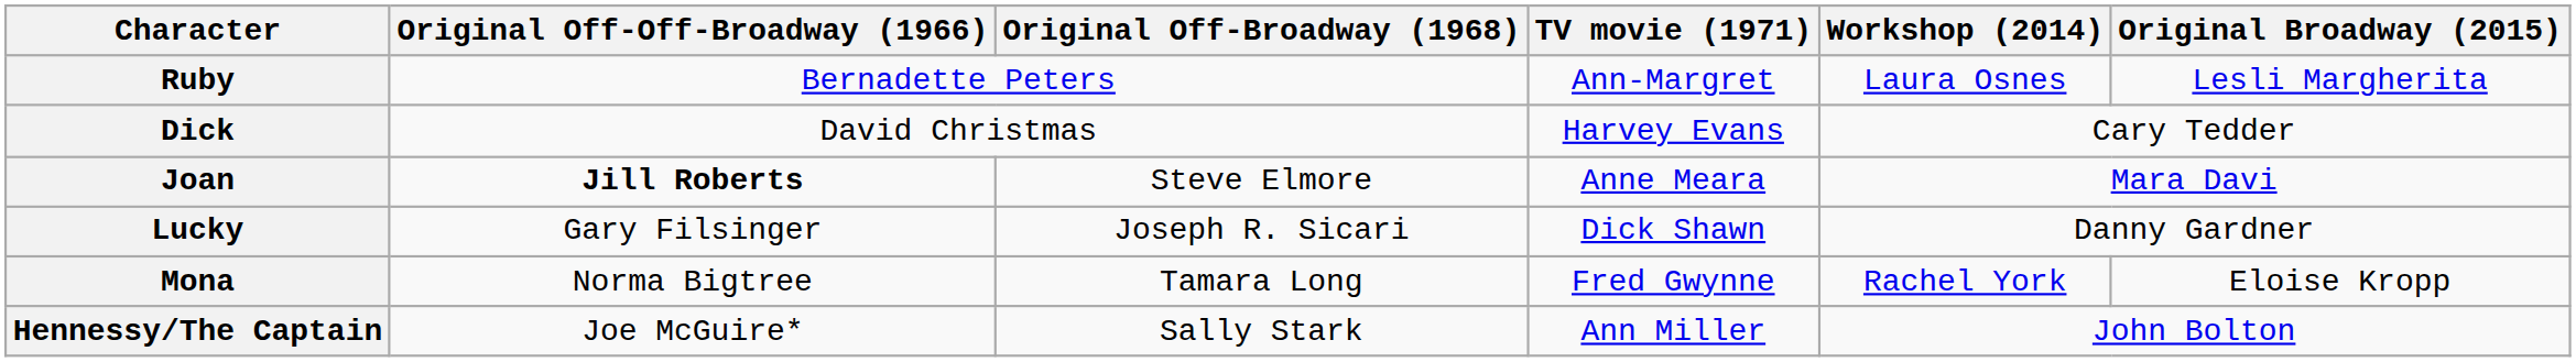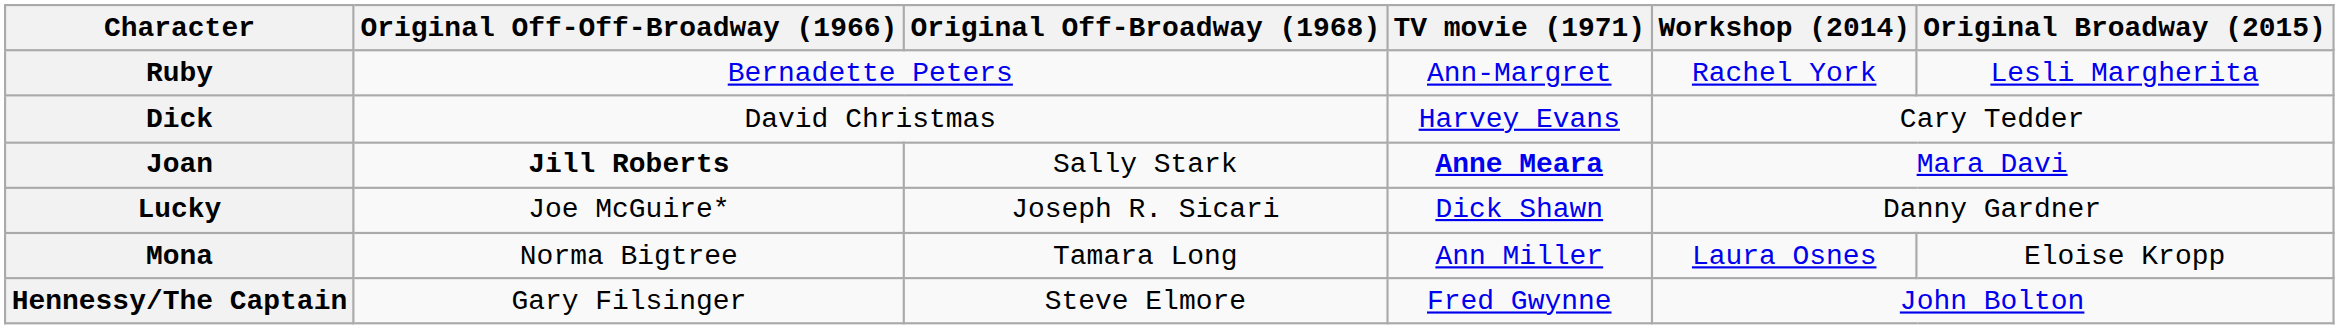Ruby | Workshop (2014): Laura Osnes -> Rachel York
Joan | Original Off-Broadway (1968): Steve Elmore -> Sally Stark
Joan | TV movie (1971): normal -> bold
Lucky | Original Off-Off-Broadway (1966): Gary Filsinger -> Joe McGuire*
Mona | TV movie (1971): Fred Gwynne -> Ann Miller
Mona | Workshop (2014): Rachel York -> Laura Osnes
Hennessy/The Captain | Original Off-Off-Broadway (1966): Joe McGuire* -> Gary Filsinger
Hennessy/The Captain | Original Off-Broadway (1968): Sally Stark -> Steve Elmore
Hennessy/The Captain | TV movie (1971): Ann Miller -> Fred Gwynne
